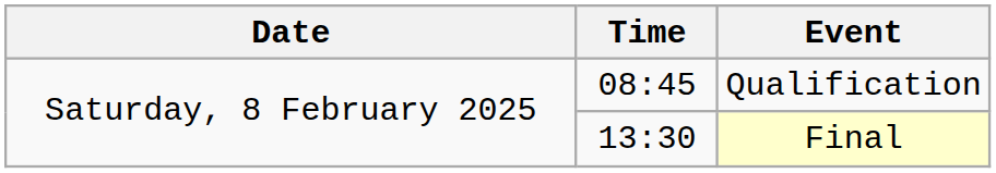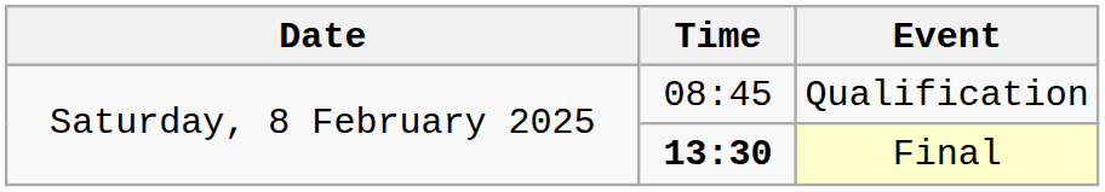Final | Time: normal -> bold
